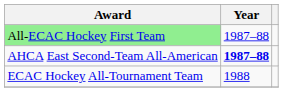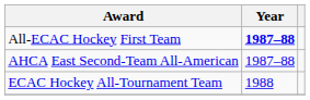row 2 | Award: lightgreen background -> no background
row 2 | Year: normal -> bold
row 3 | Year: bold -> normal
